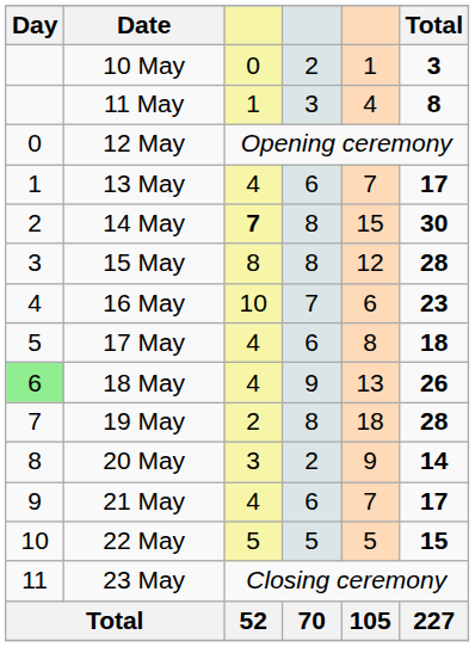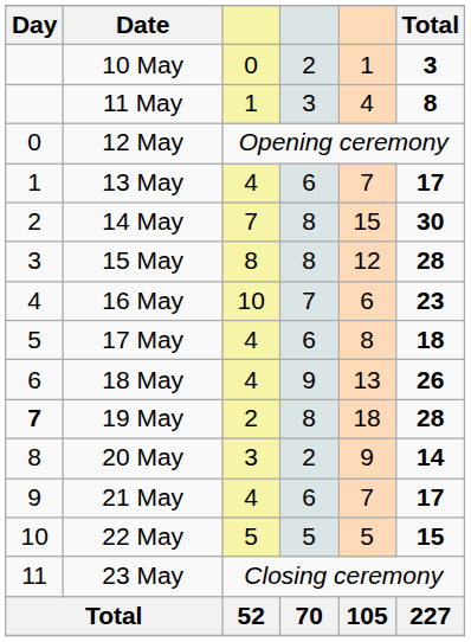14 May | column 3: bold -> normal
18 May | Day: lightgreen background -> no background
19 May | Day: normal -> bold
